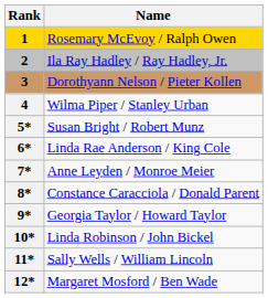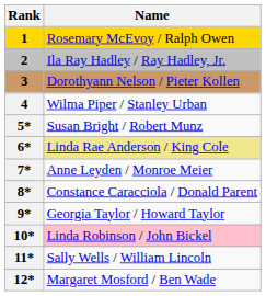Linda Rae Anderson / King Cole | Name: no background -> khaki background
Linda Robinson / John Bickel | Name: no background -> pink background
